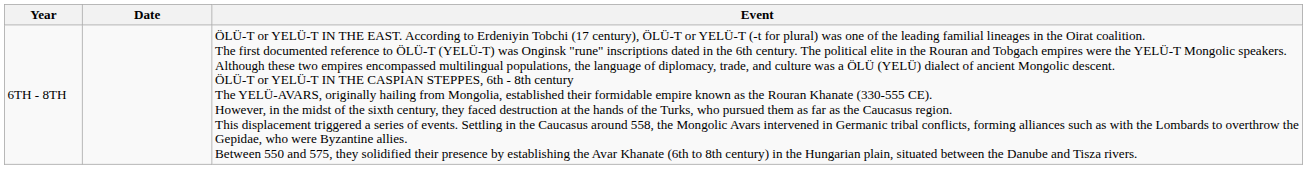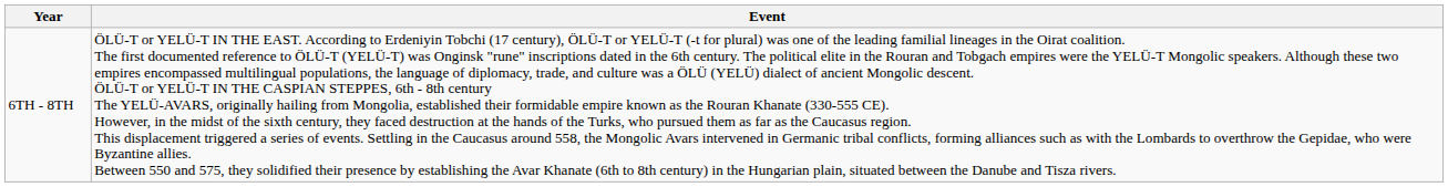- column: Date
